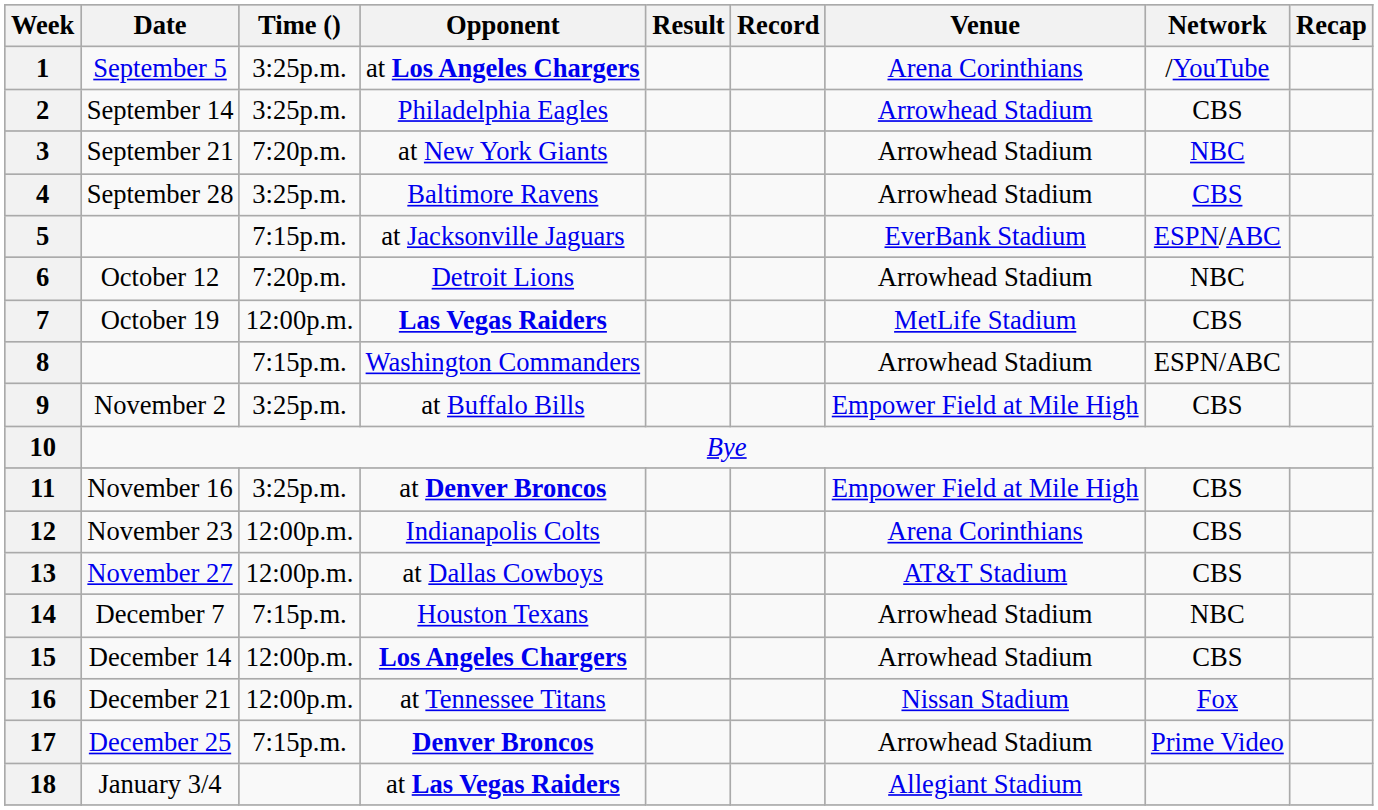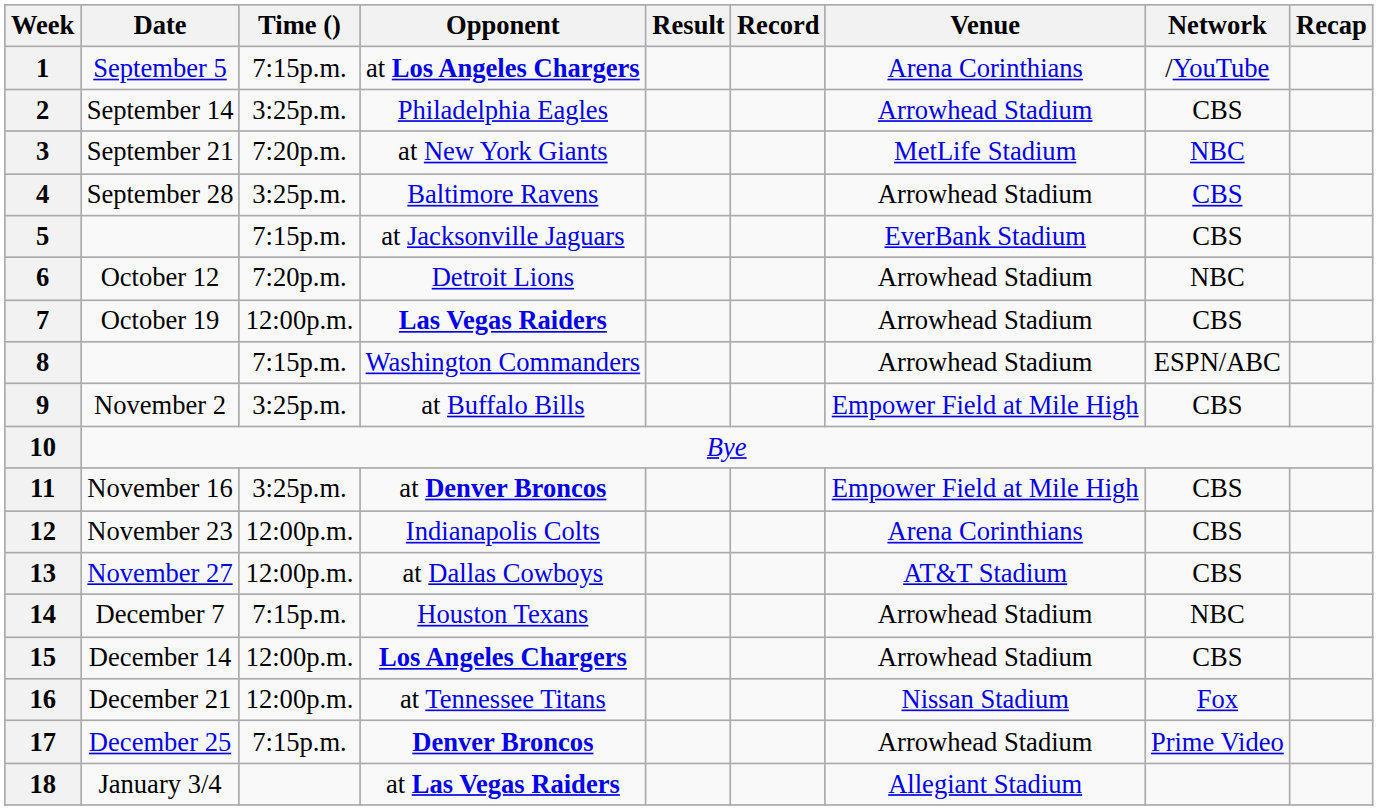1 | Time (): 3:25p.m. -> 7:15p.m.
3 | Venue: Arrowhead Stadium -> MetLife Stadium
5 | Network: ESPN/ABC -> CBS
7 | Venue: MetLife Stadium -> Arrowhead Stadium
